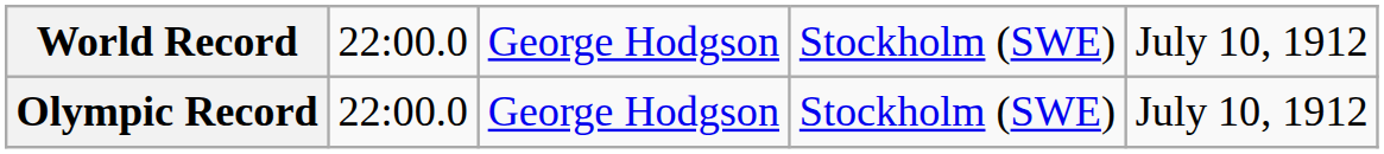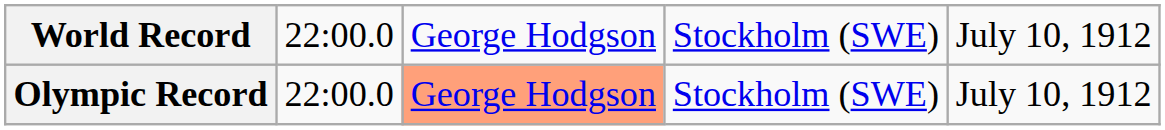Olympic Record | column 3: no background -> lightsalmon background
